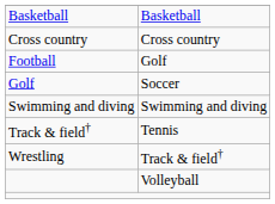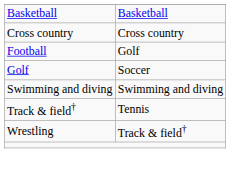- row: Volleyball
